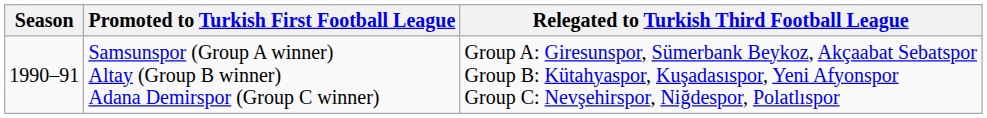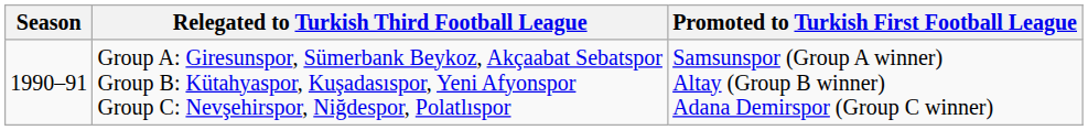columns swapped: Promoted to Turkish First Football League <-> Relegated to Turkish Third Football League
